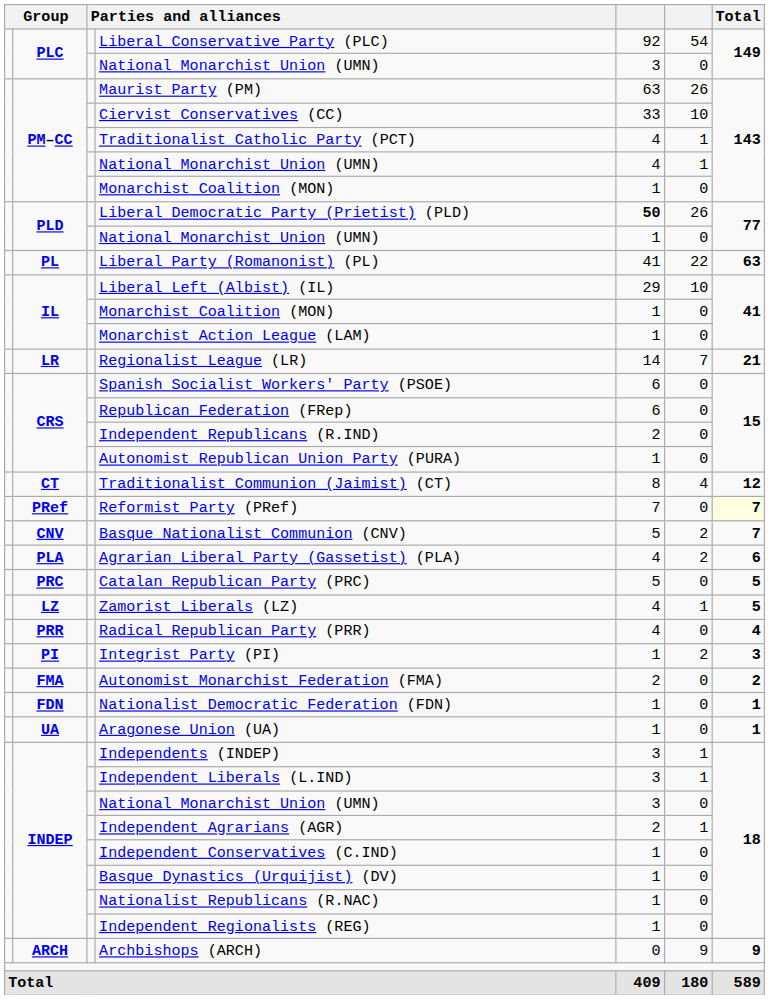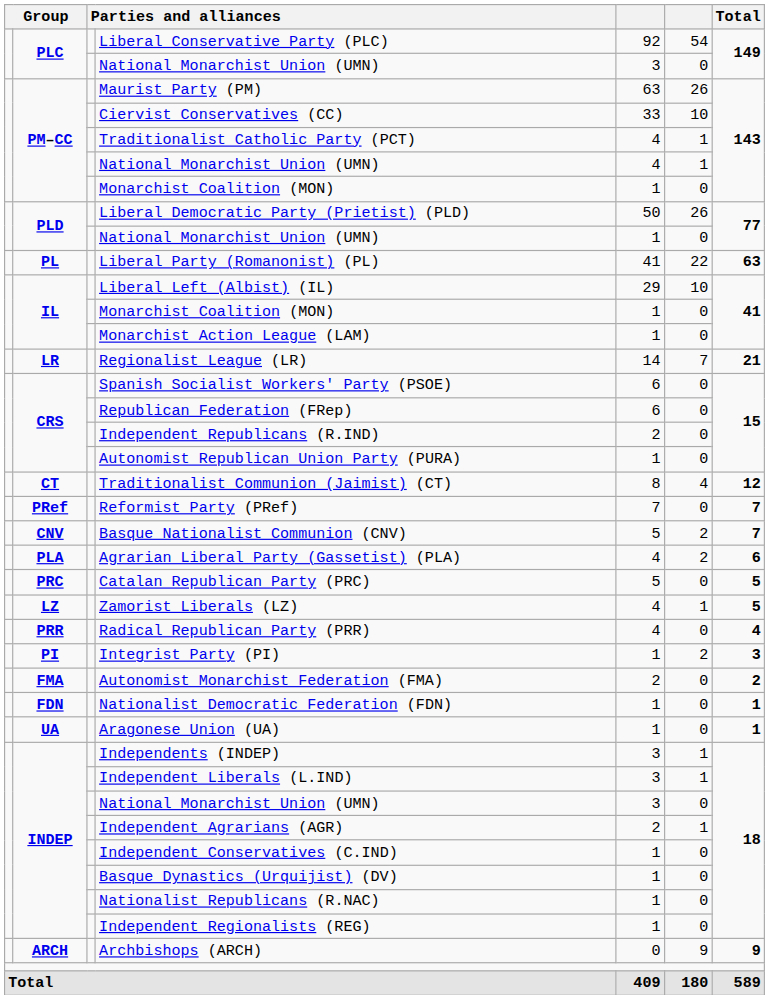Liberal Democratic Party (Prietist) (PLD) | column 5: bold -> normal
Reformist Party (PRef) | Total: lightyellow background -> no background
